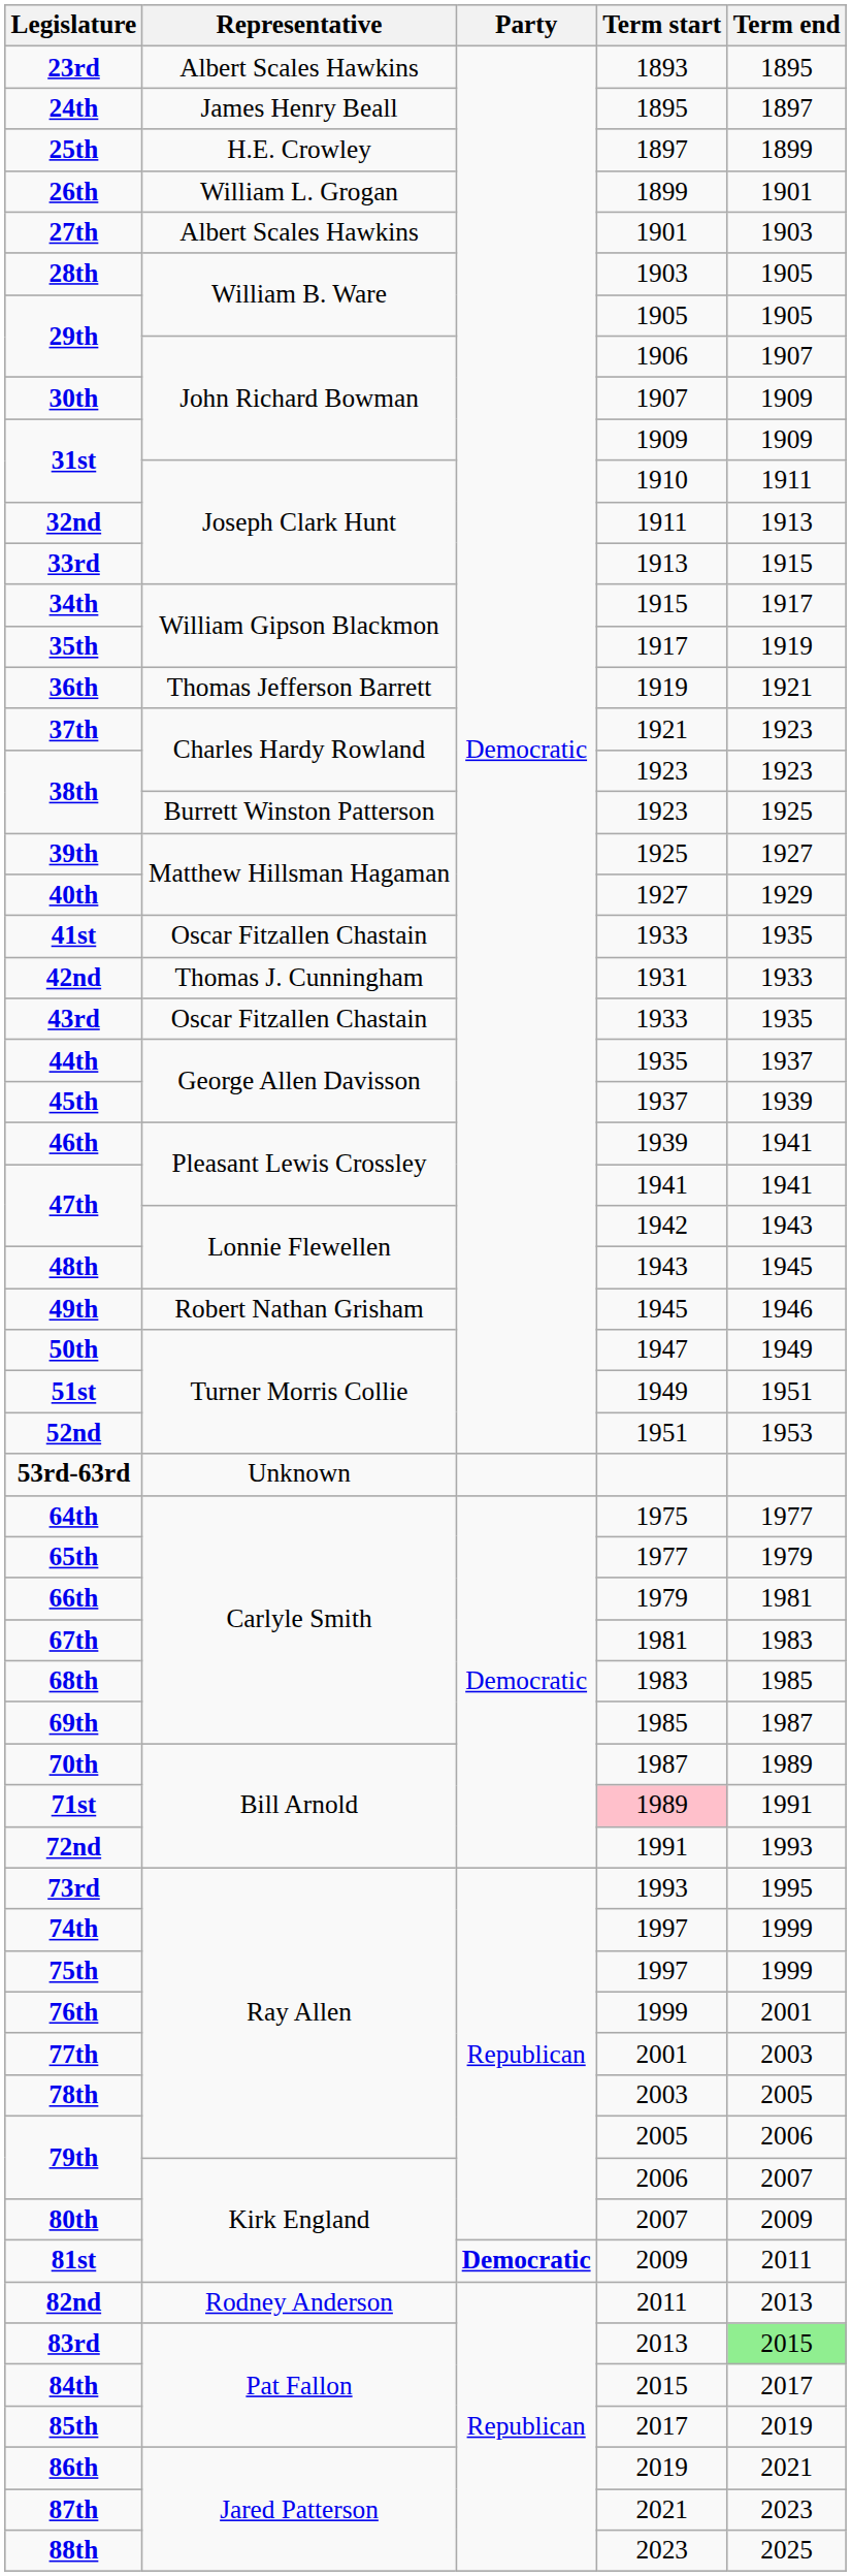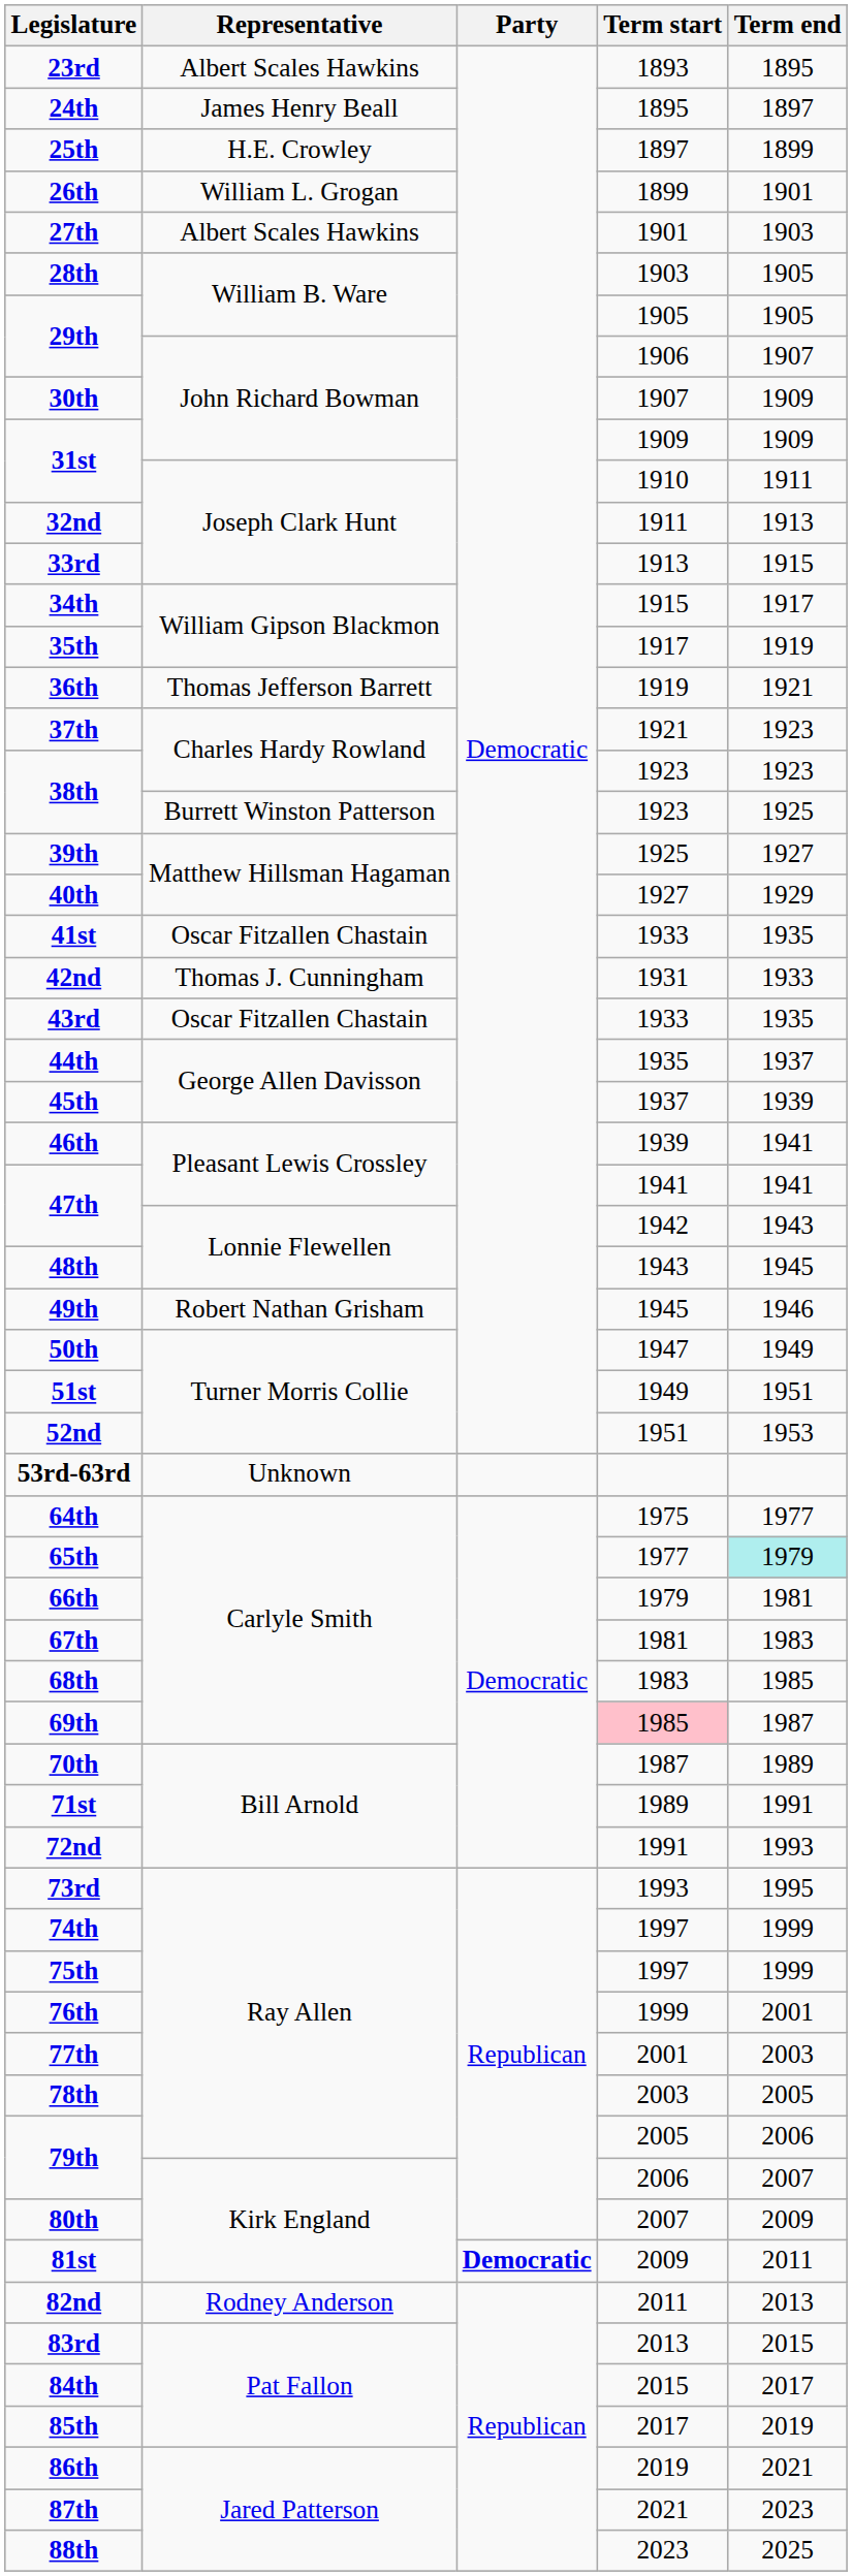65th | Term end: no background -> paleturquoise background
69th | Term start: no background -> pink background
71st | Term start: pink background -> no background
83rd | Term end: lightgreen background -> no background
